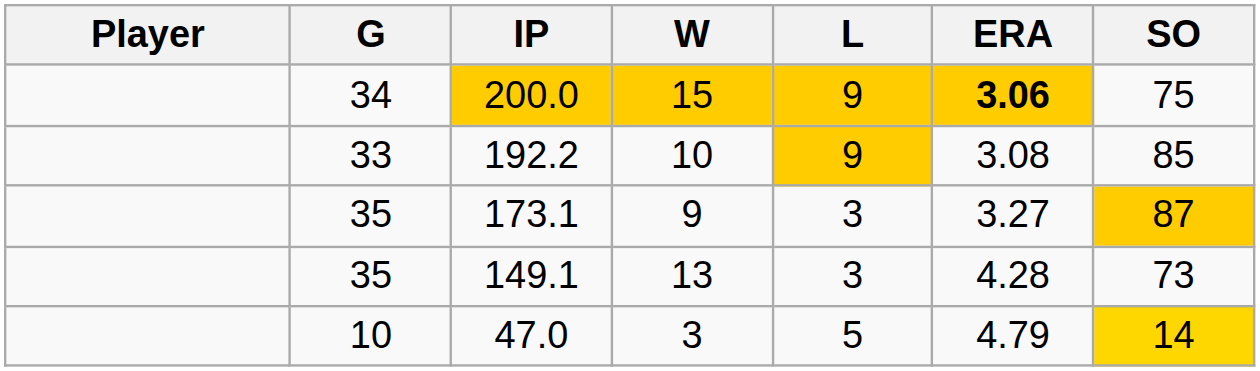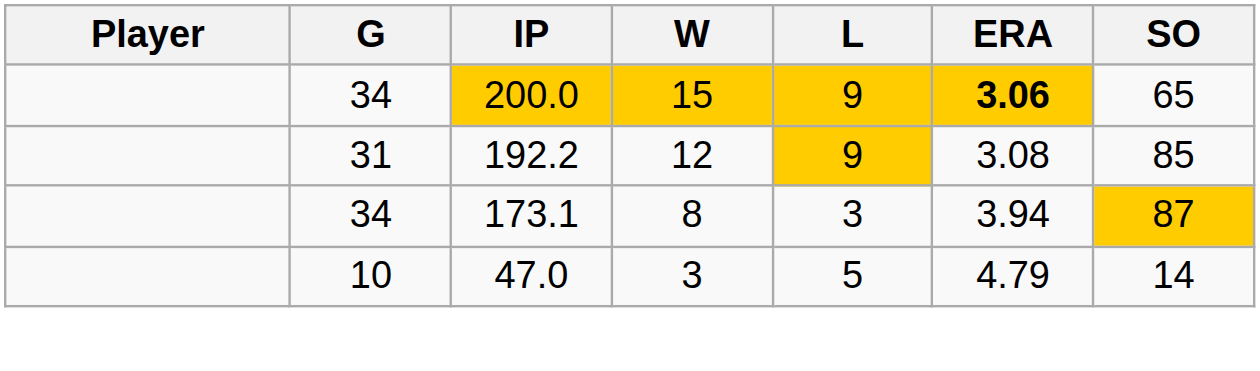200.0 | SO: 75 -> 65
192.2 | G: 33 -> 31
192.2 | W: 10 -> 12
173.1 | G: 35 -> 34
173.1 | W: 9 -> 8
173.1 | ERA: 3.27 -> 3.94
- row: 35 | 149.1 | 13 | 3 | 4.28 | 73
47.0 | SO: gold background -> no background
